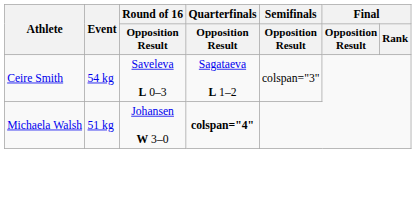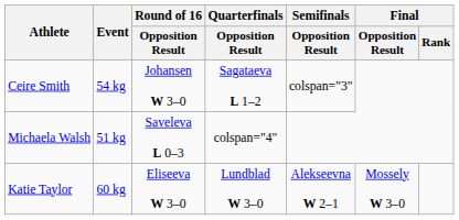Ceire Smith | Round of 16 / Opposition Result: Saveleva L 0–3 -> Johansen W 3–0
Michaela Walsh | Round of 16 / Opposition Result: Johansen W 3–0 -> Saveleva L 0–3
Michaela Walsh | Quarterfinals / Opposition Result: bold -> normal
+ row: Katie Taylor | 60 kg | Eliseeva W 3–0 | Lundblad W 3–0 | Alekseevna W 2–1 | Mossely W 3–0
